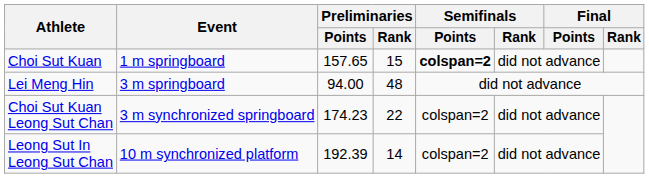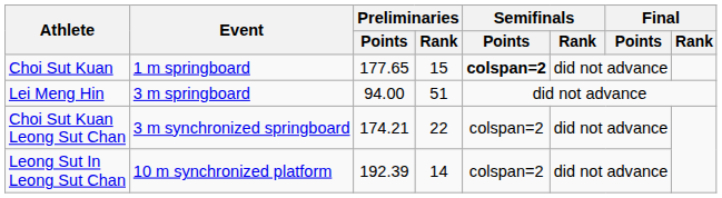Choi Sut Kuan | Preliminaries / Points: 157.65 -> 177.65
Lei Meng Hin | Preliminaries / Rank: 48 -> 51
Choi Sut Kuan Leong Sut Chan | Preliminaries / Points: 174.23 -> 174.21
